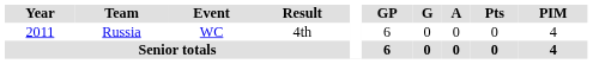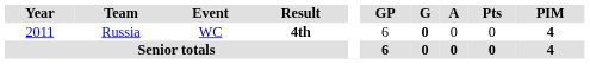Russia | Result: normal -> bold
Russia | G: normal -> bold
Russia | PIM: normal -> bold
